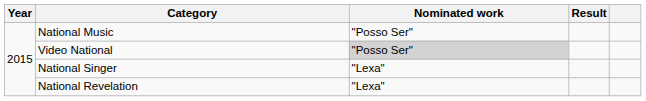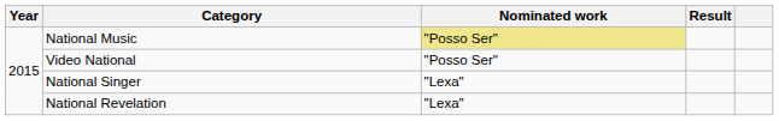National Music | Nominated work: no background -> khaki background
Video National | Nominated work: lightgrey background -> no background
